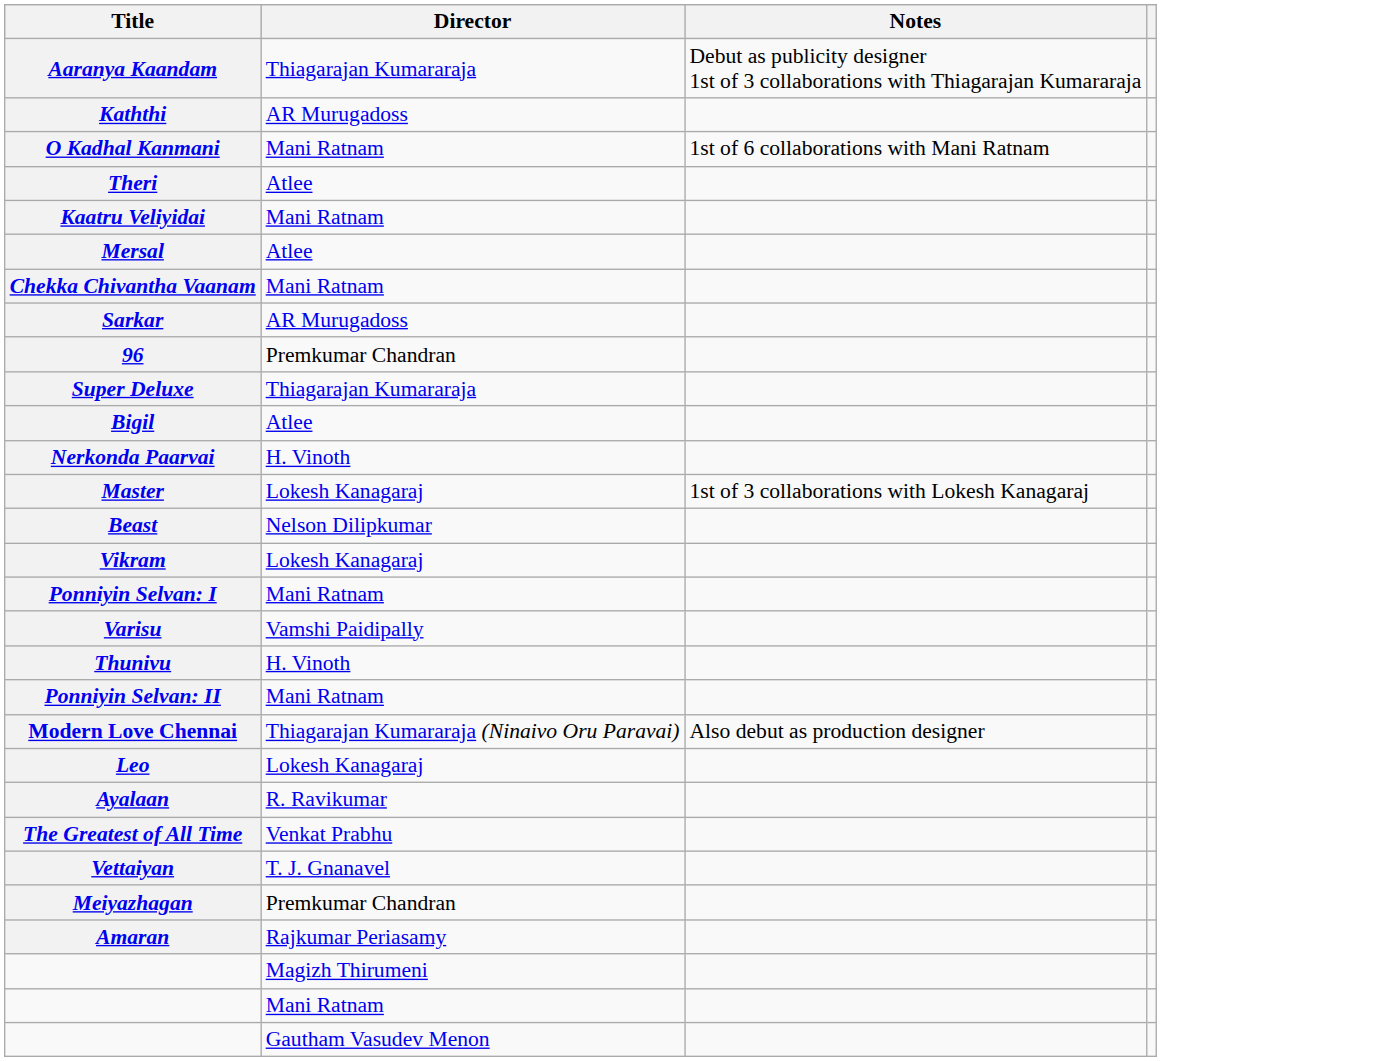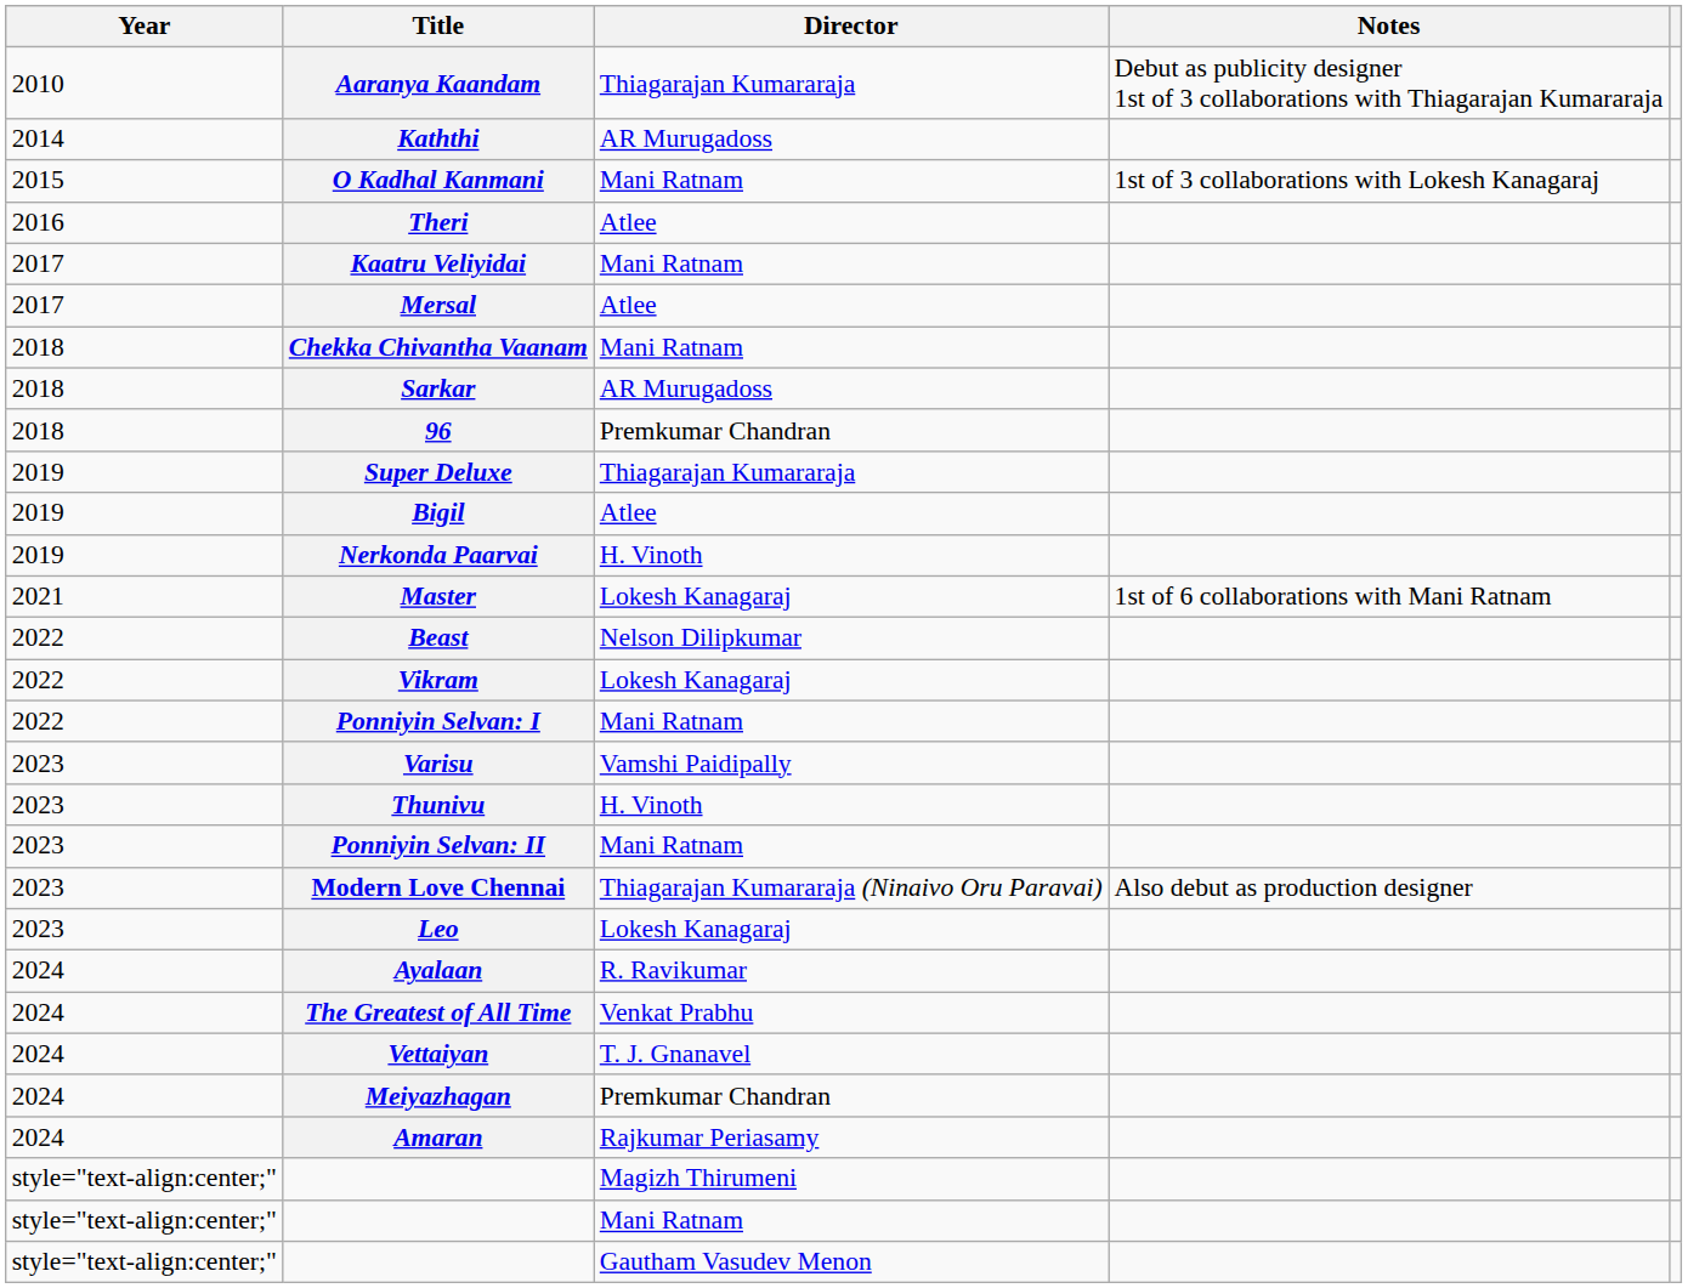+ column: Year | 2010 | 2014 | 2015 | 2016 | 2017 | 2017 | 2018 | 2018 | 2018 | 2019 | 2019 | 2019 | 2021 | 2022 | 2022 | 2022 | 2023 | 2023 | 2023 | 2023 | 2023 | 2024 | 2024 | 2024 | 2024 | 2024 | style="text-align:center;" | style="text-align:center;" | style="text-align:center;"
O Kadhal Kanmani | Notes: 1st of 6 collaborations with Mani Ratnam -> 1st of 3 collaborations with Lokesh Kanagaraj
Master | Notes: 1st of 3 collaborations with Lokesh Kanagaraj -> 1st of 6 collaborations with Mani Ratnam
